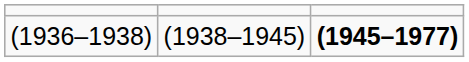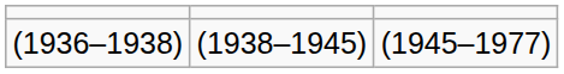(1936–1938) | column 3: bold -> normal
